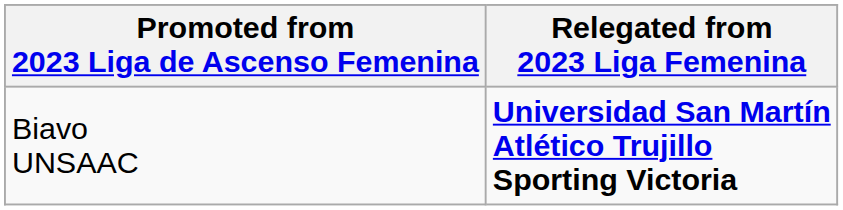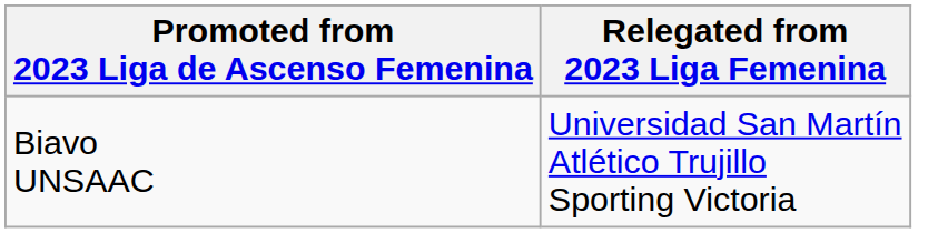Biavo UNSAAC | Relegated from 2023 Liga Femenina: bold -> normal
